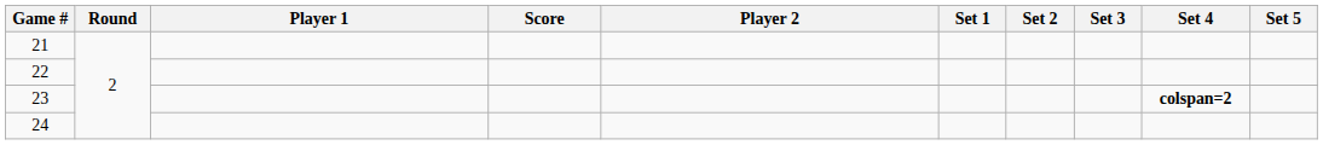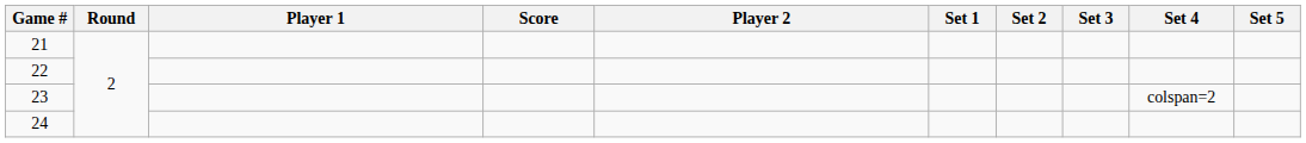23 | Set 4: bold -> normal
